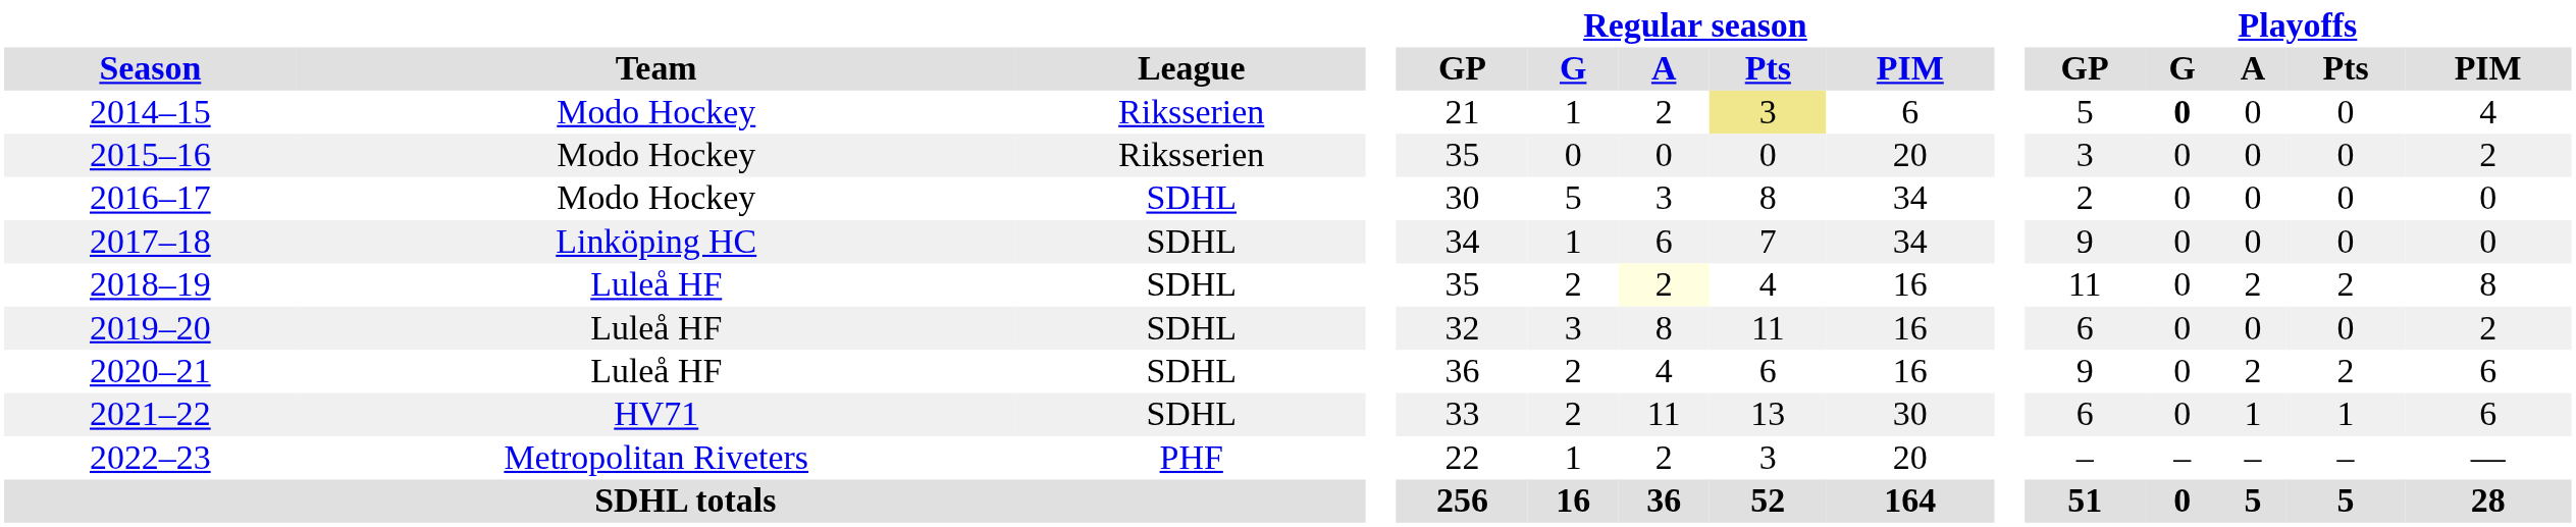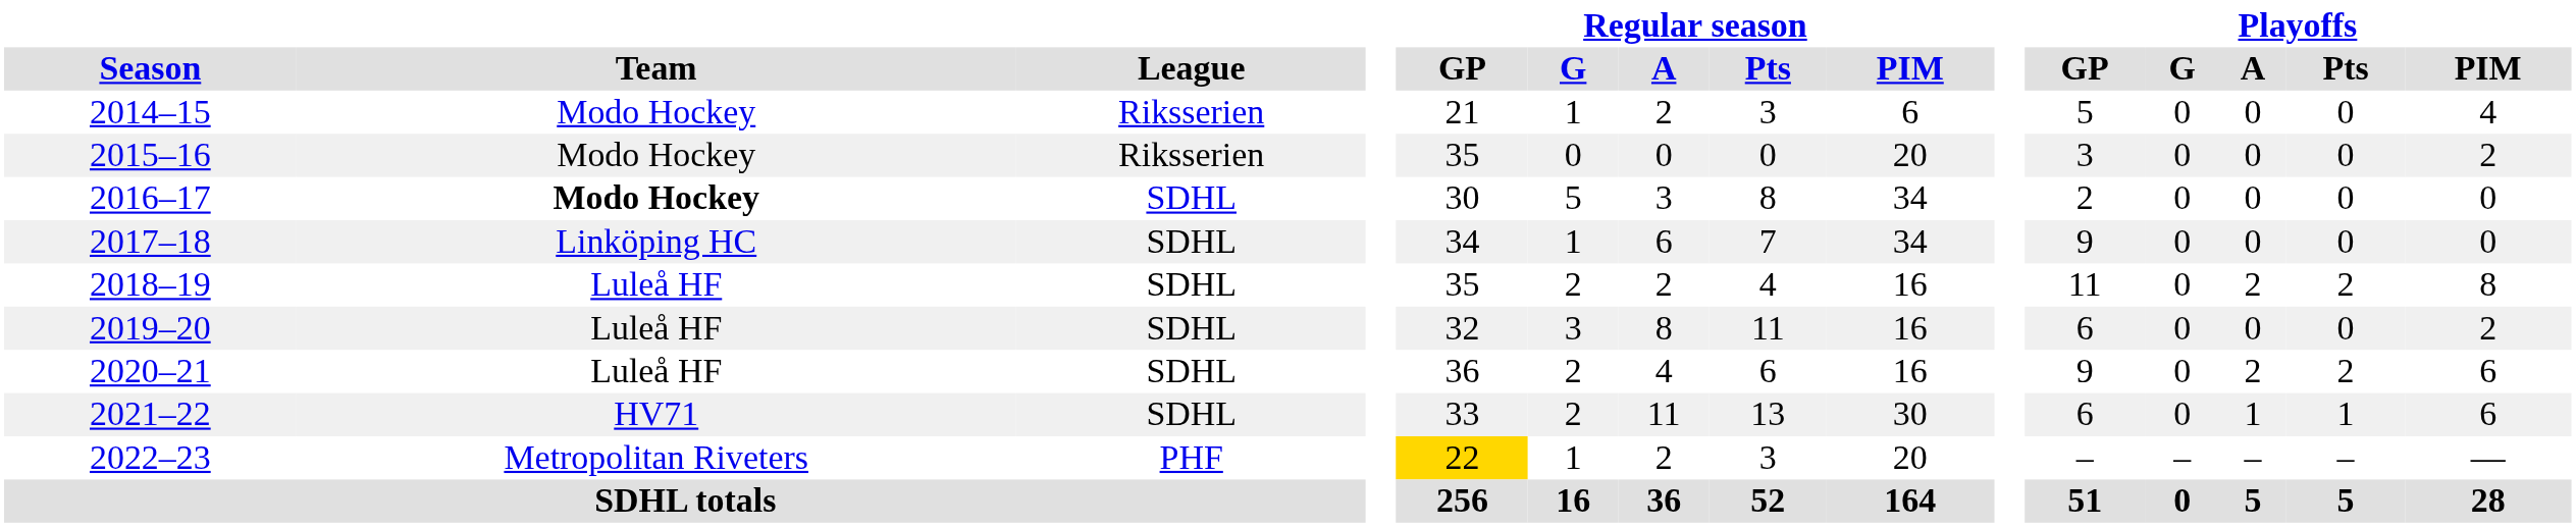2014–15 | Regular season / Pts: khaki background -> no background
2014–15 | Playoffs / G: bold -> normal
2016–17 | Team: normal -> bold
2018–19 | Regular season / A: lightyellow background -> no background
2022–23 | Regular season / GP: no background -> gold background
